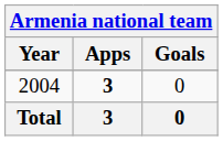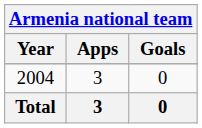2004 | Apps: bold -> normal
